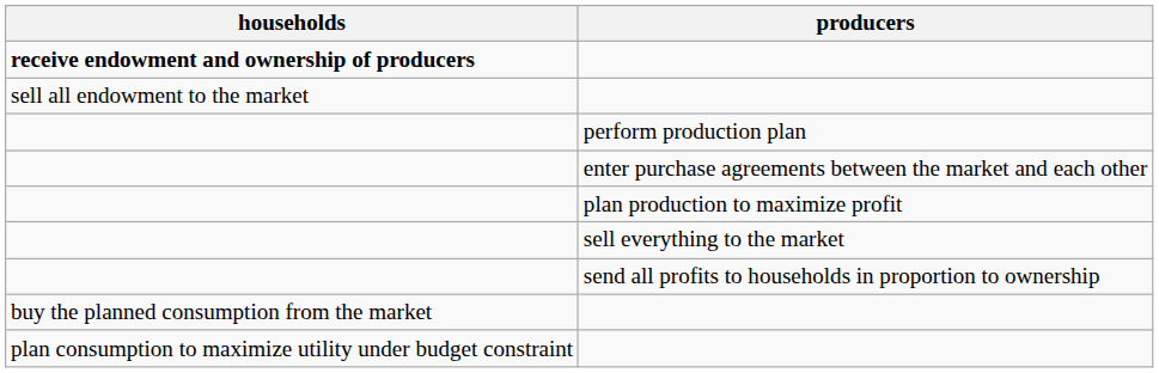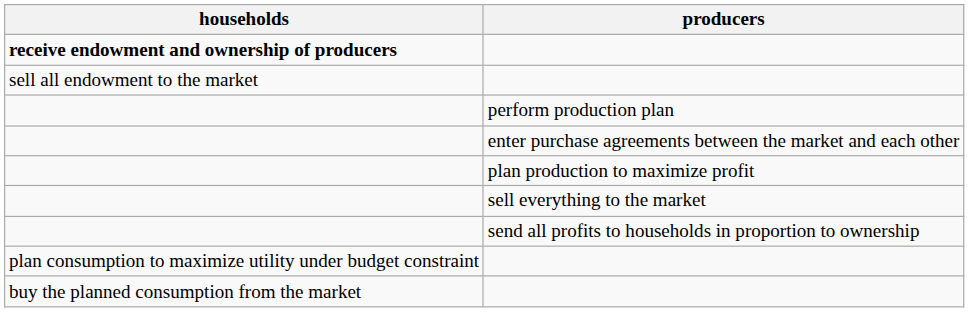row 9 | households: buy the planned consumption from the market -> plan consumption to maximize utility under budget constraint
row 10 | households: plan consumption to maximize utility under budget constraint -> buy the planned consumption from the market
